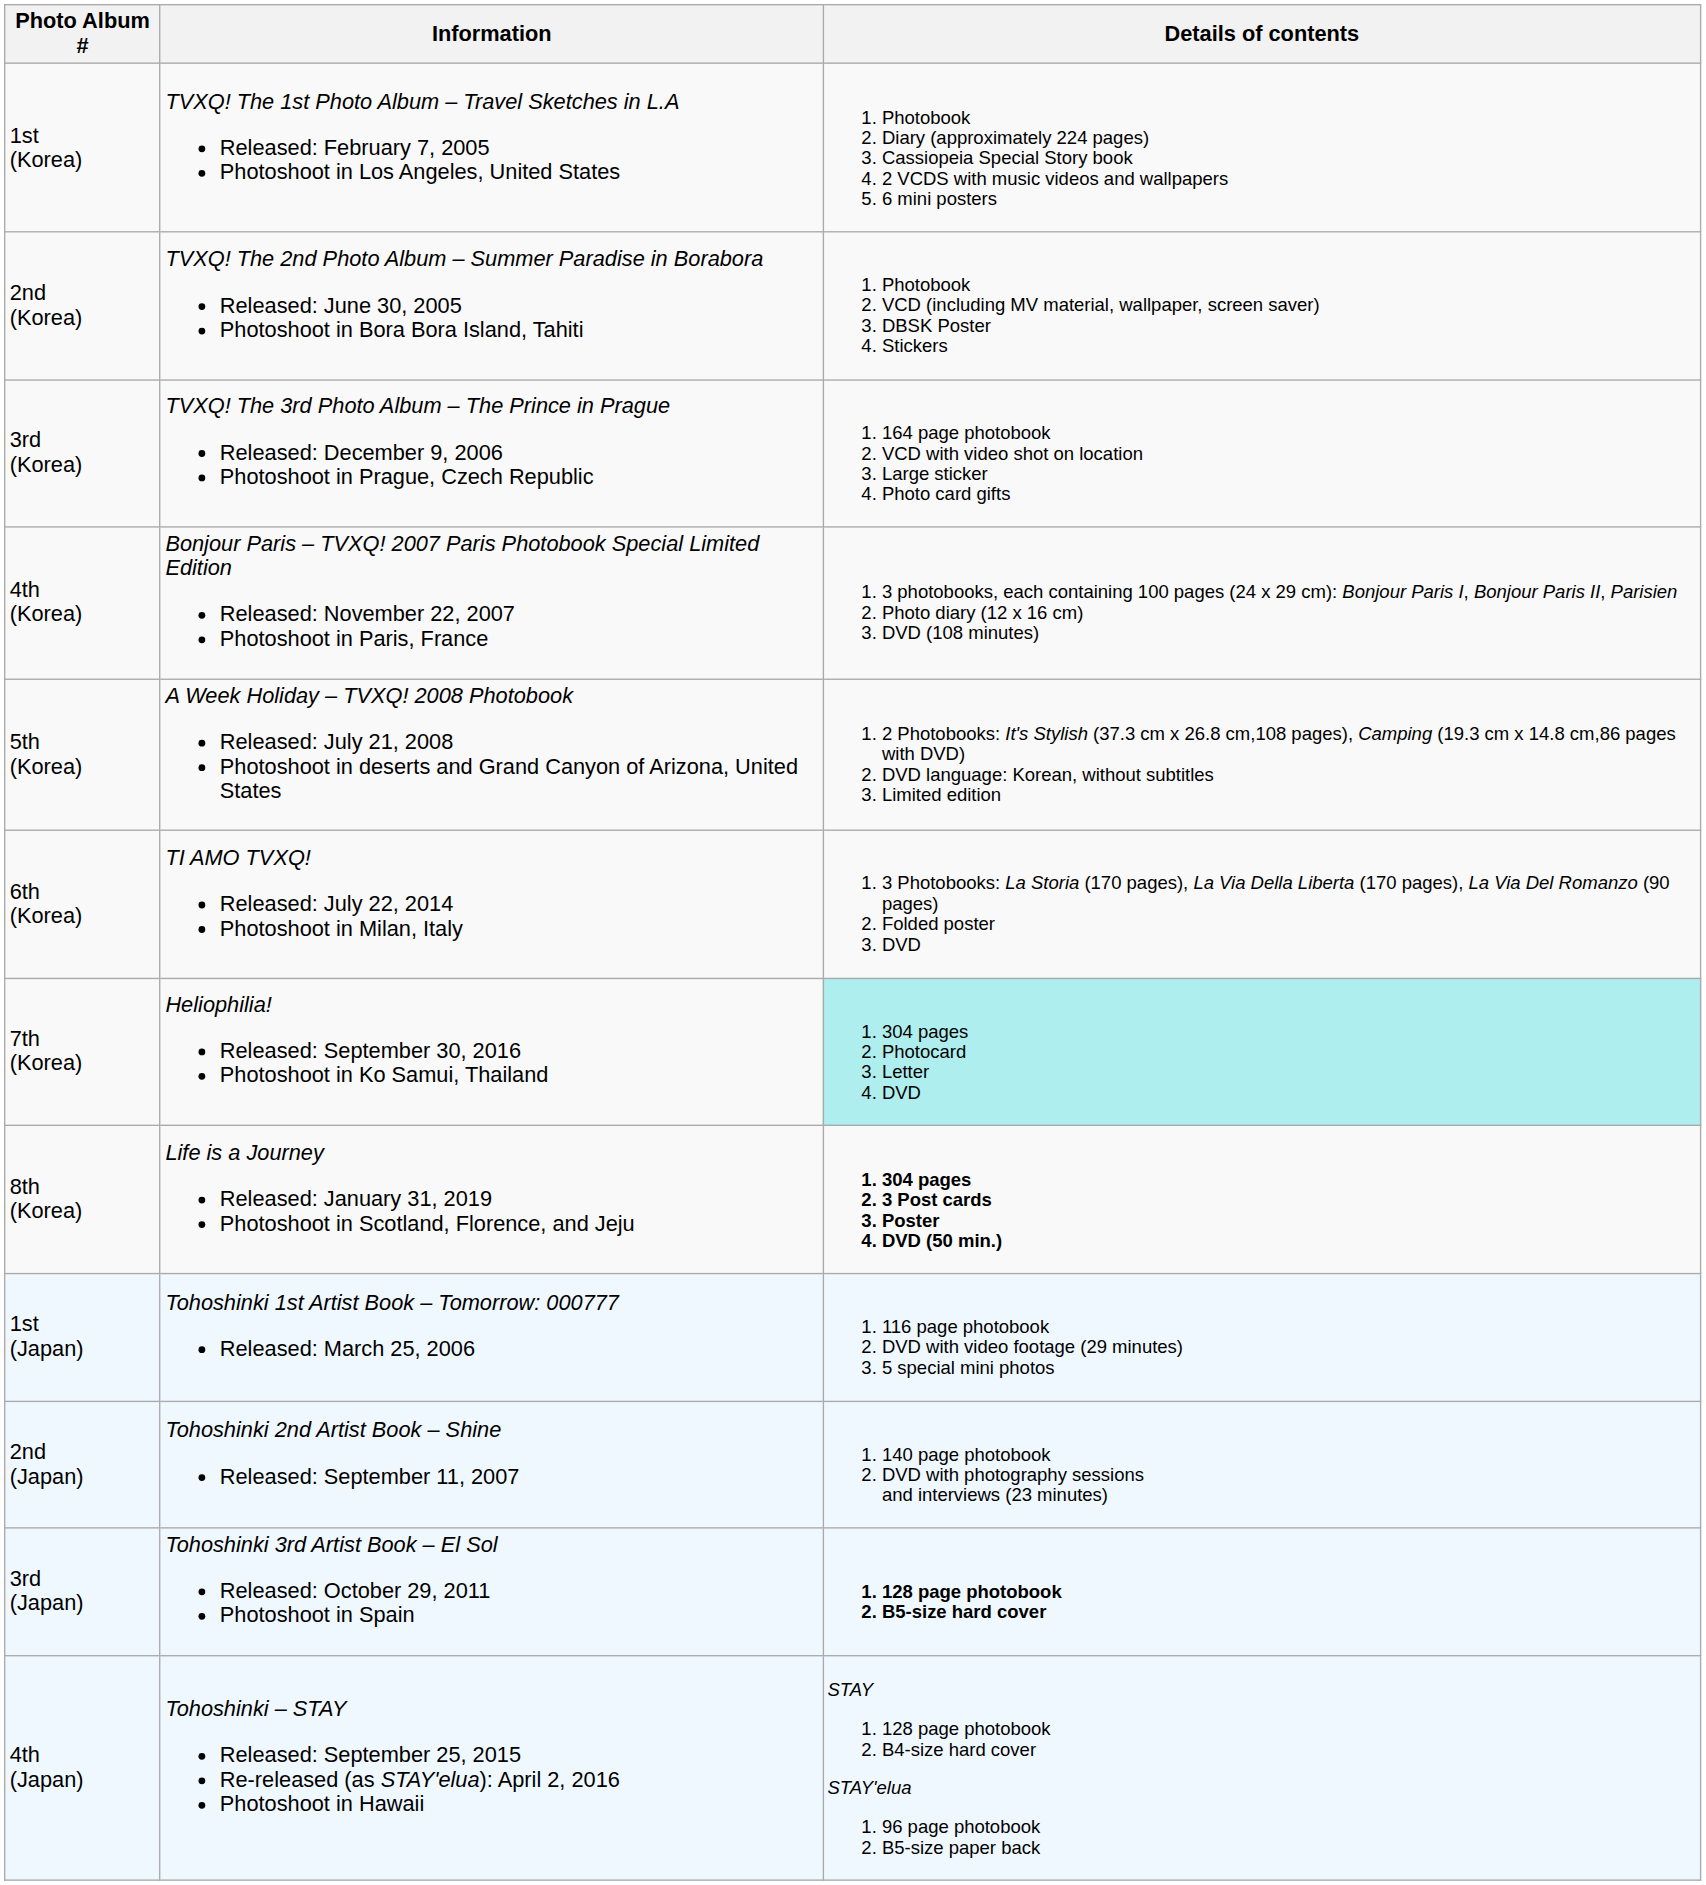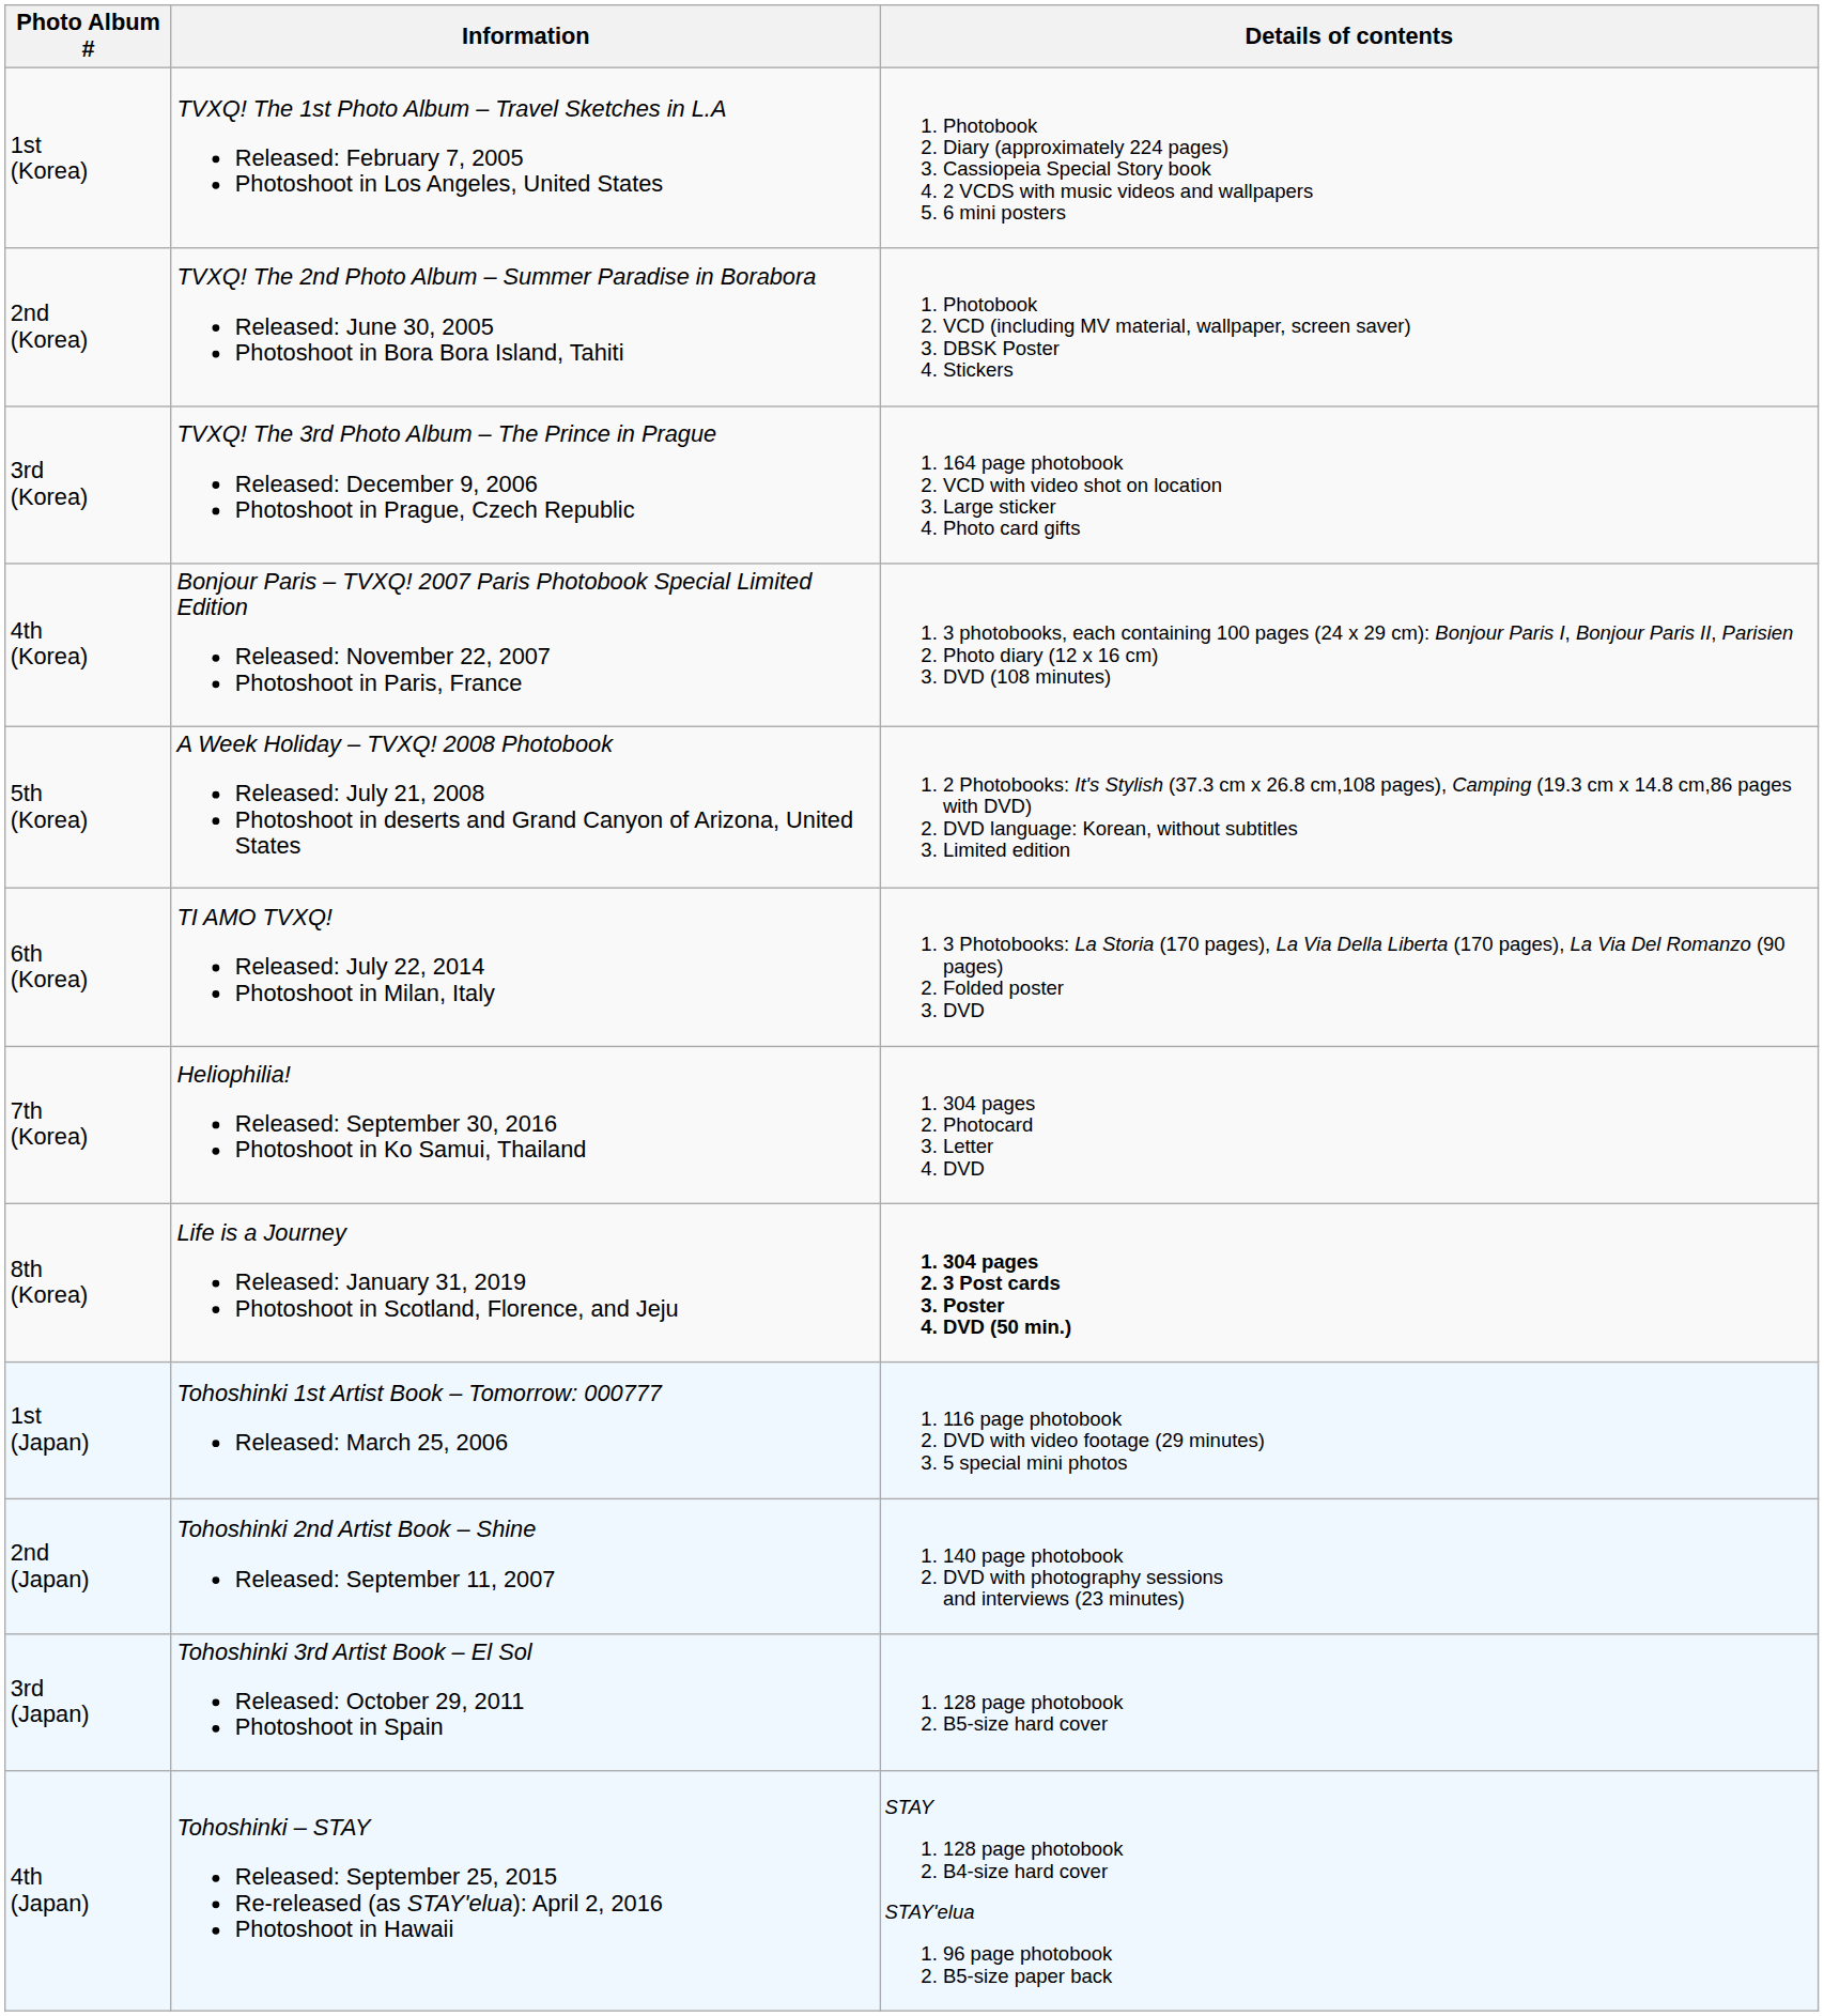7th (Korea) | Details of contents: paleturquoise background -> no background
3rd (Japan) | Details of contents: bold -> normal
